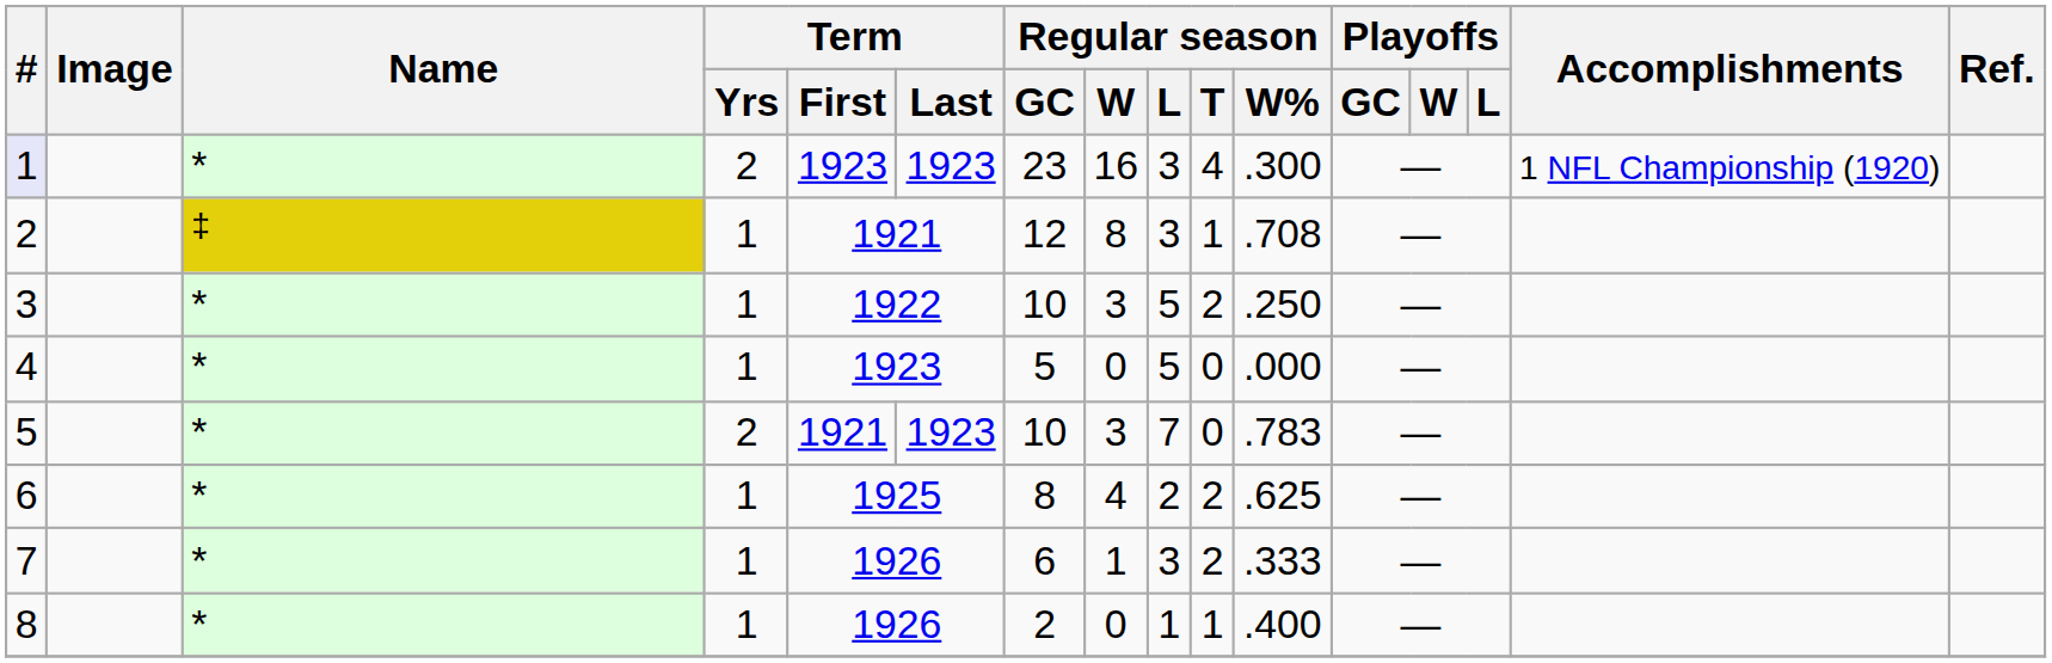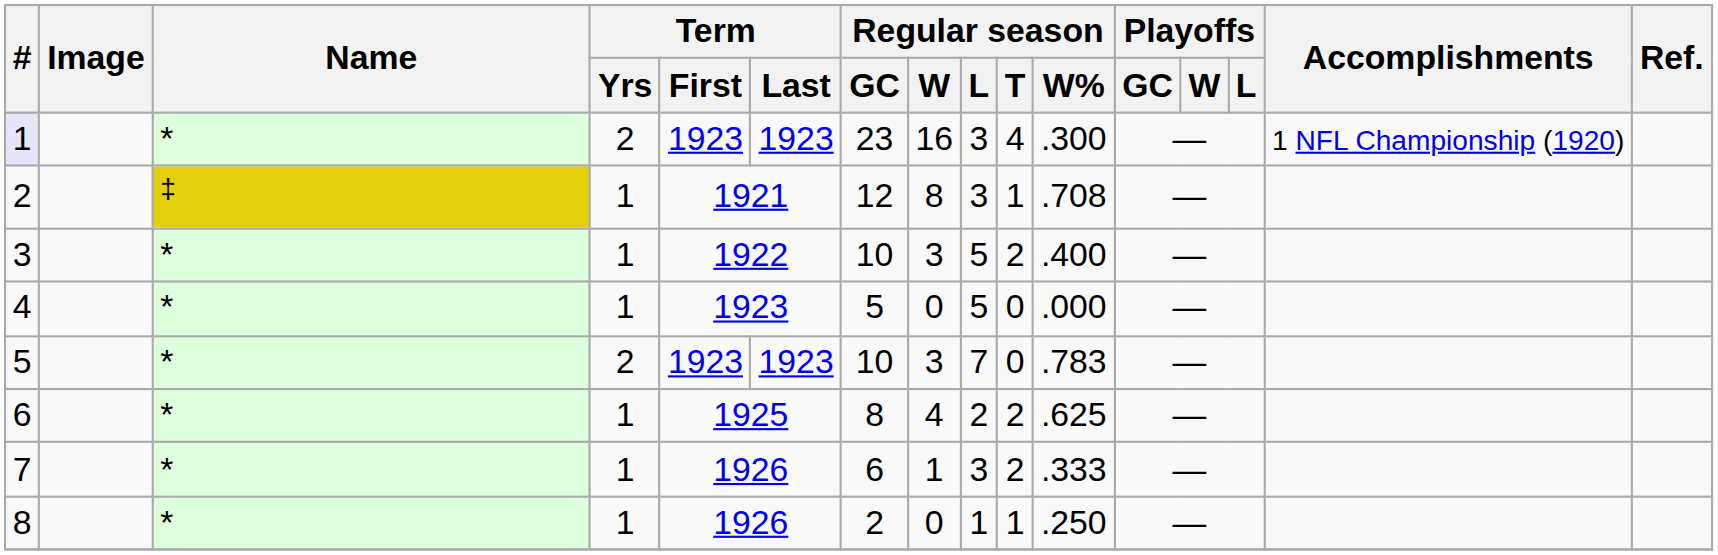row 5 | Regular season / W%: .250 -> .400
row 7 | Term / First: 1921 -> 1923
row 10 | Regular season / W%: .400 -> .250
